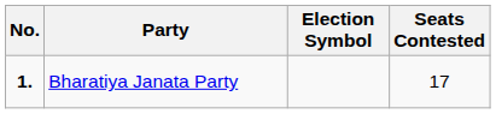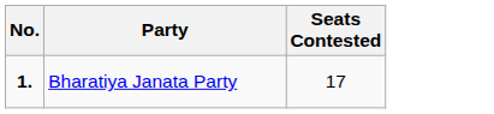- column: Election Symbol
